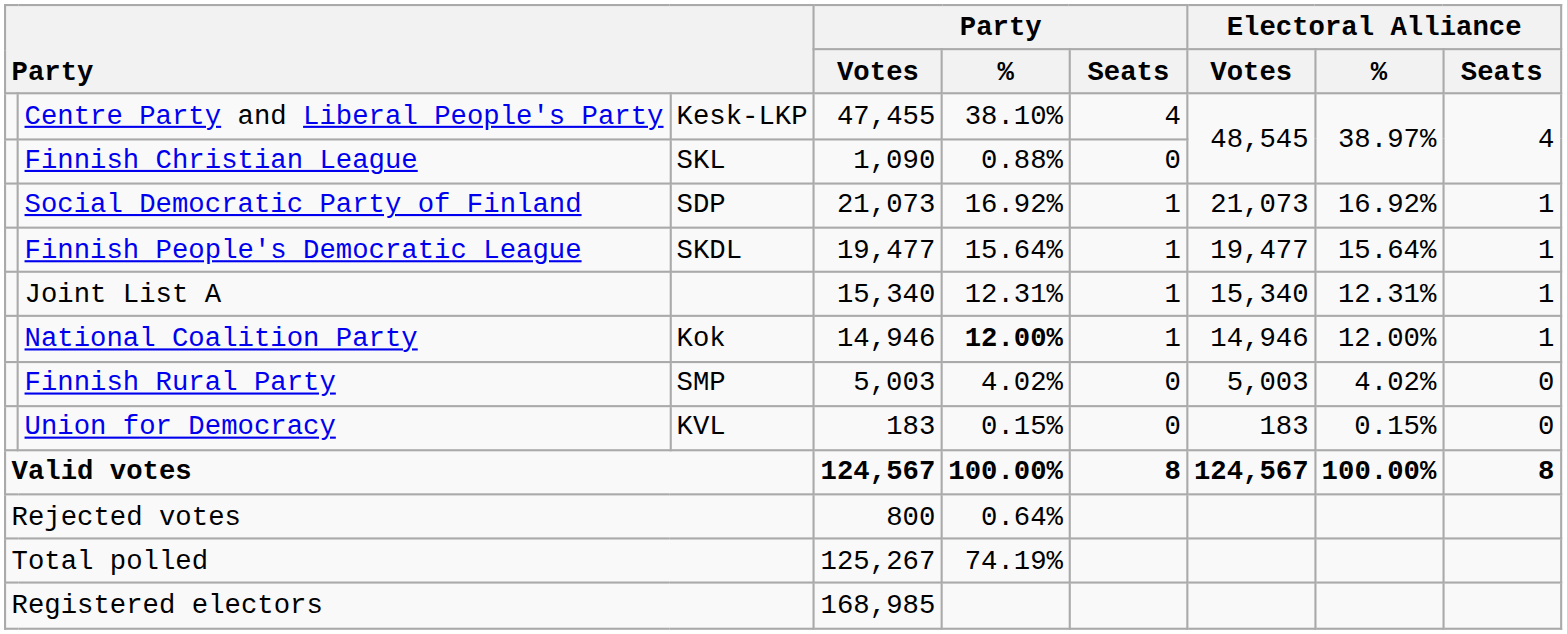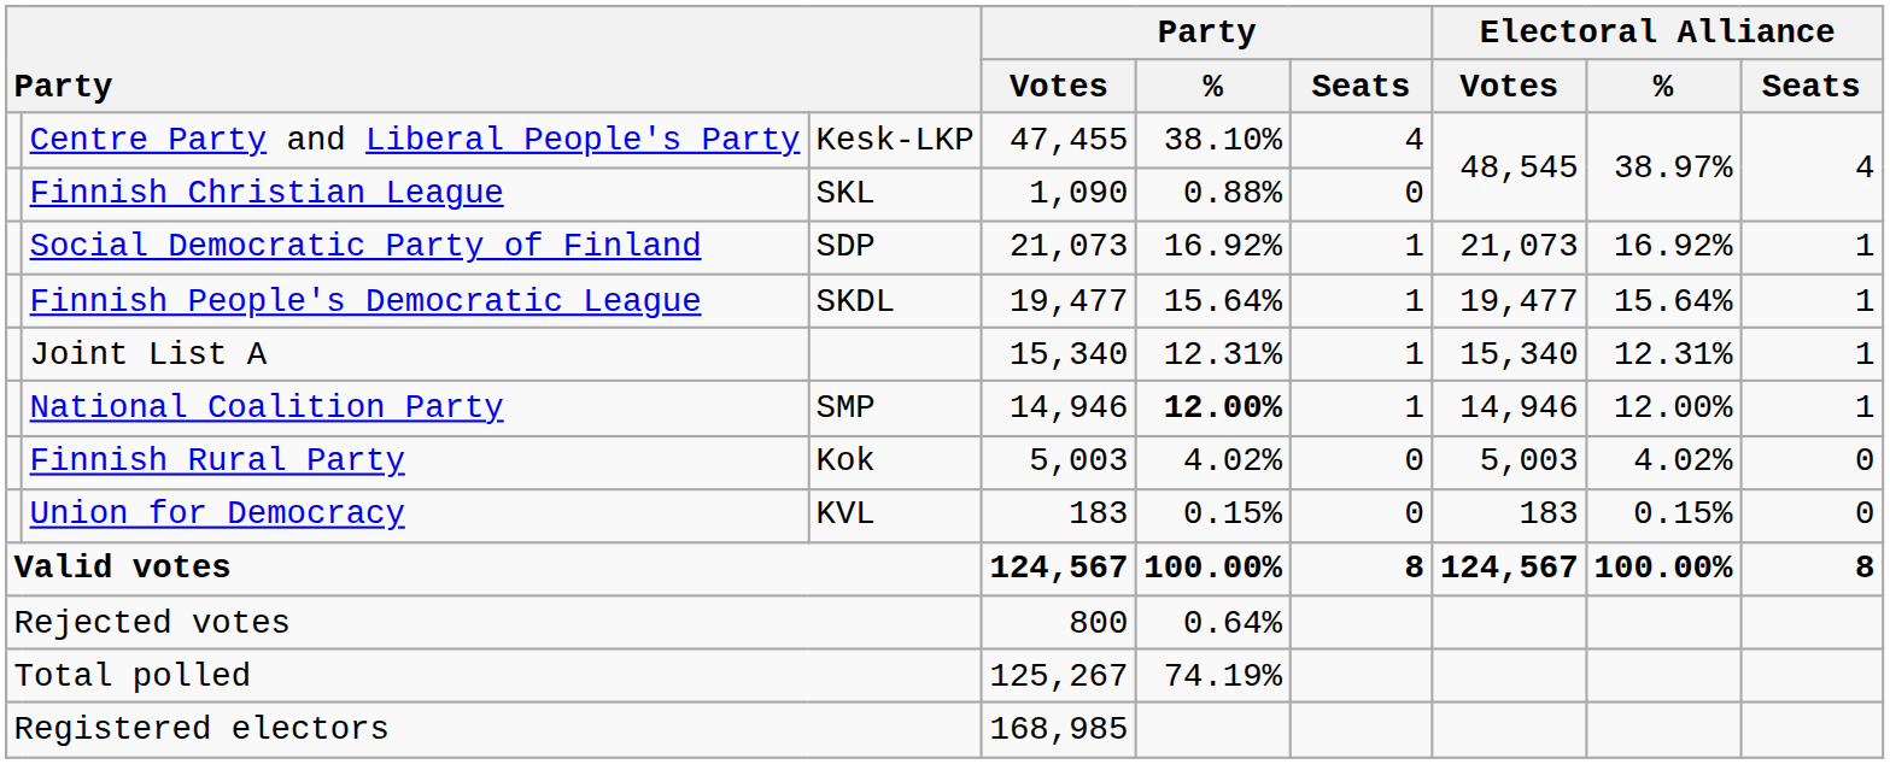National Coalition Party | column 3: Kok -> SMP
Finnish Rural Party | column 3: SMP -> Kok
